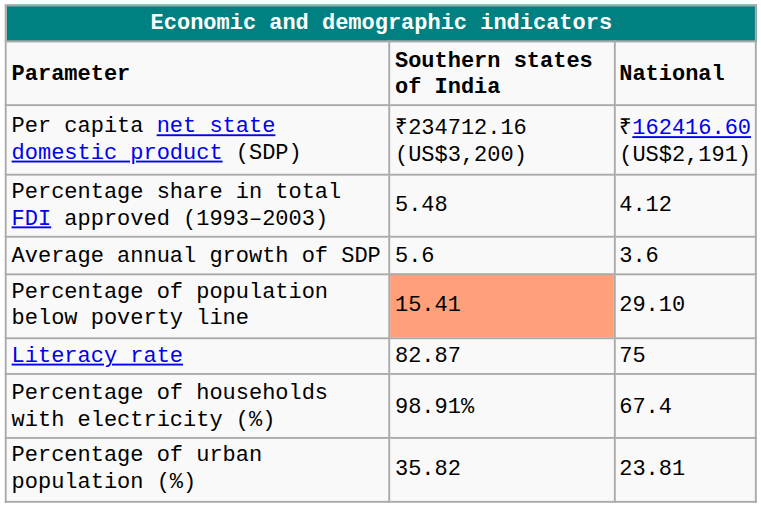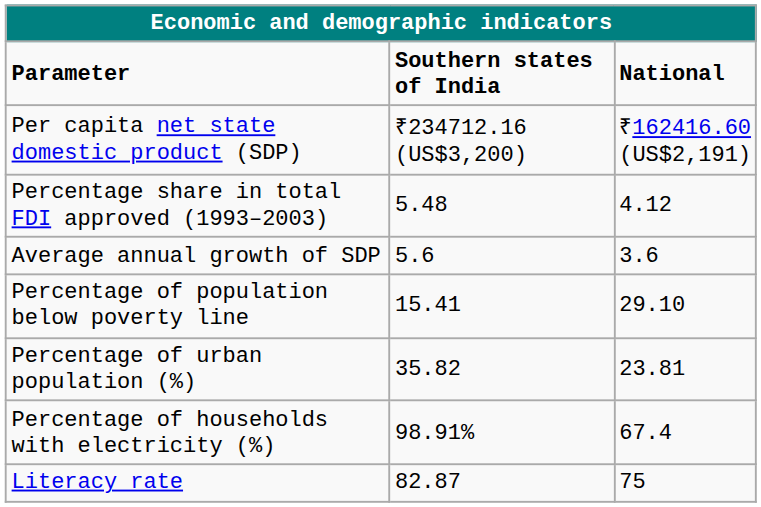Percentage of population below poverty line | Southern states of India: lightsalmon background -> no background
rows swapped: Percentage of urban population (%) <-> Literacy rate
